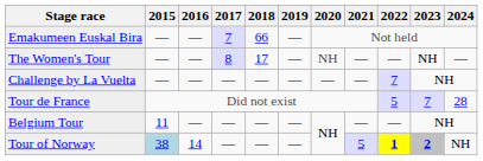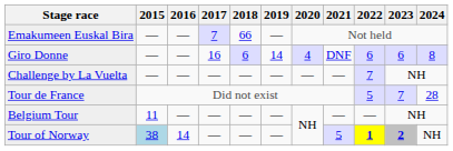- row: The Women's Tour | — | — | 8 | 17 | — | NH | — | — | NH | —
+ row: Giro Donne | — | — | 16 | 6 | 14 | 4 | DNF | 6 | 6 | 8
